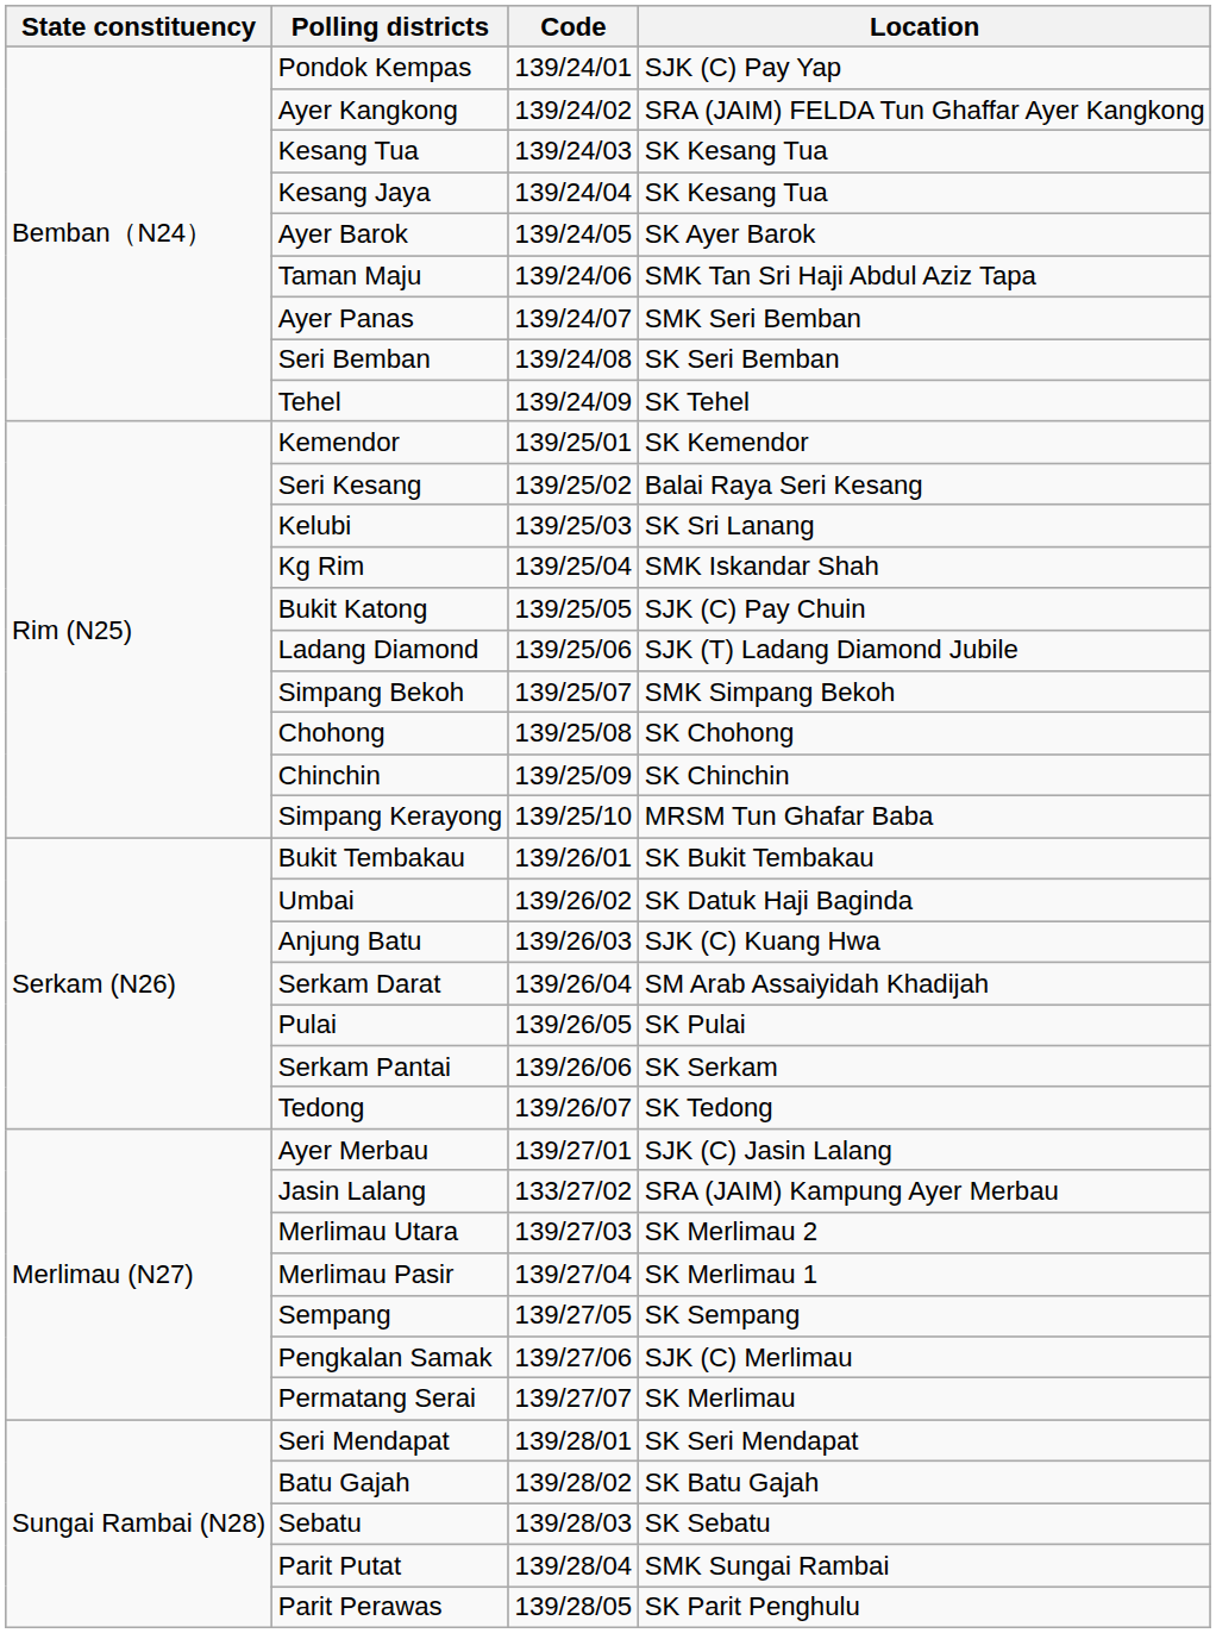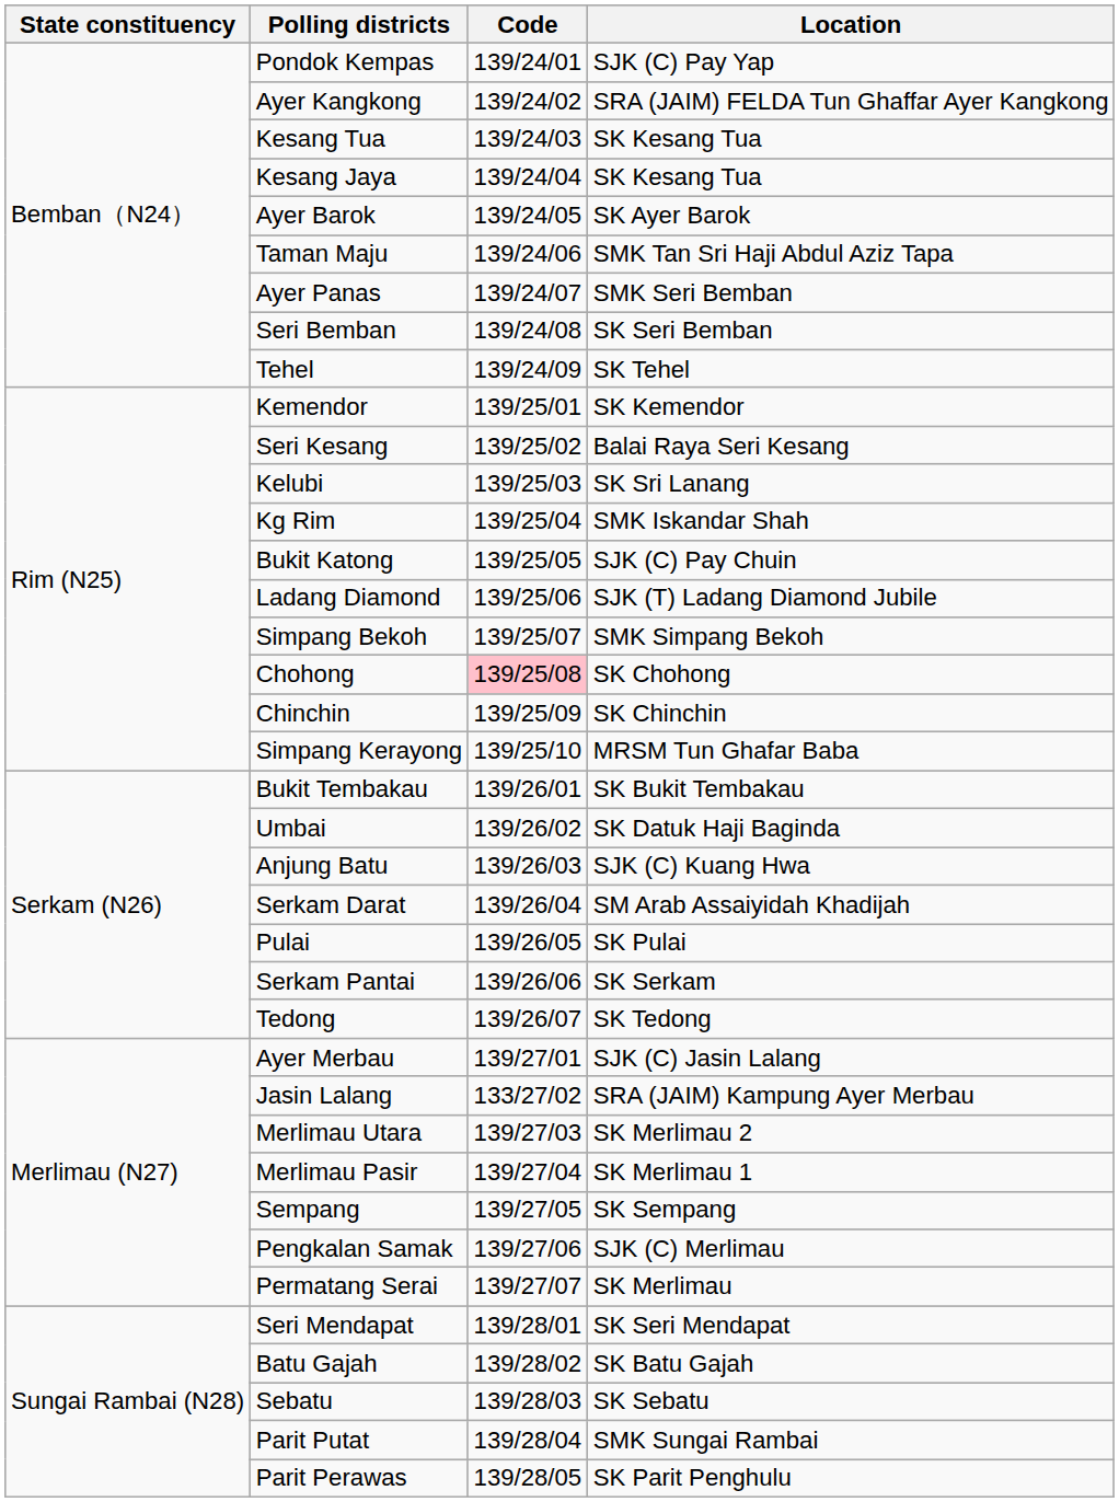Chohong | Code: no background -> pink background
